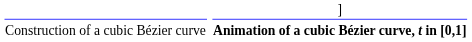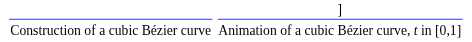Construction of a cubic Bézier curve | column 2: bold -> normal
